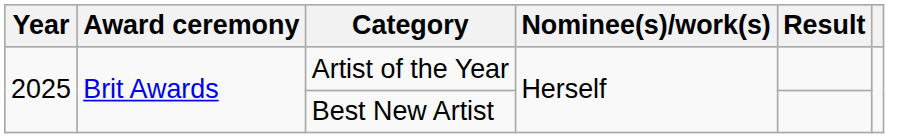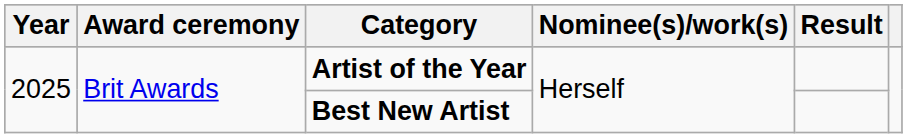Artist of the Year | Category: normal -> bold
Best New Artist | Category: normal -> bold
